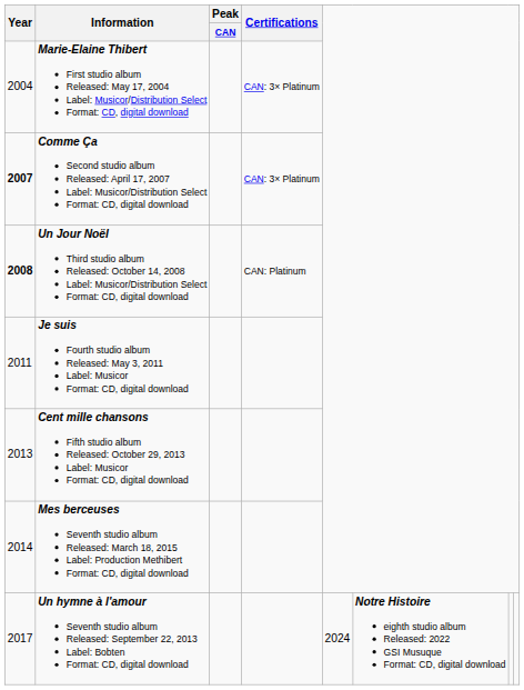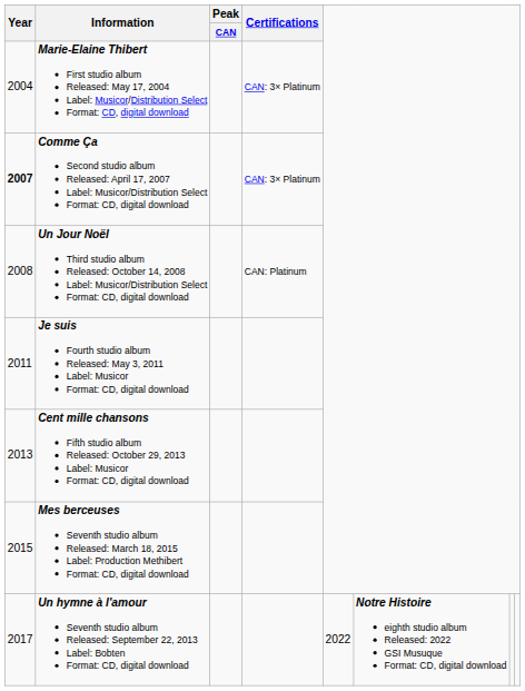row 5 | Year: bold -> normal
row 8 | Year: 2014 -> 2015
row 9 | column 5: 2024 -> 2022
